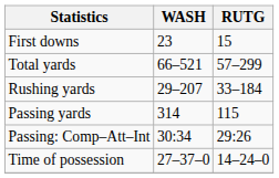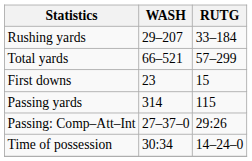rows swapped: First downs <-> Rushing yards
Passing: Comp–Att–Int | WASH: 30:34 -> 27–37–0
Time of possession | WASH: 27–37–0 -> 30:34
